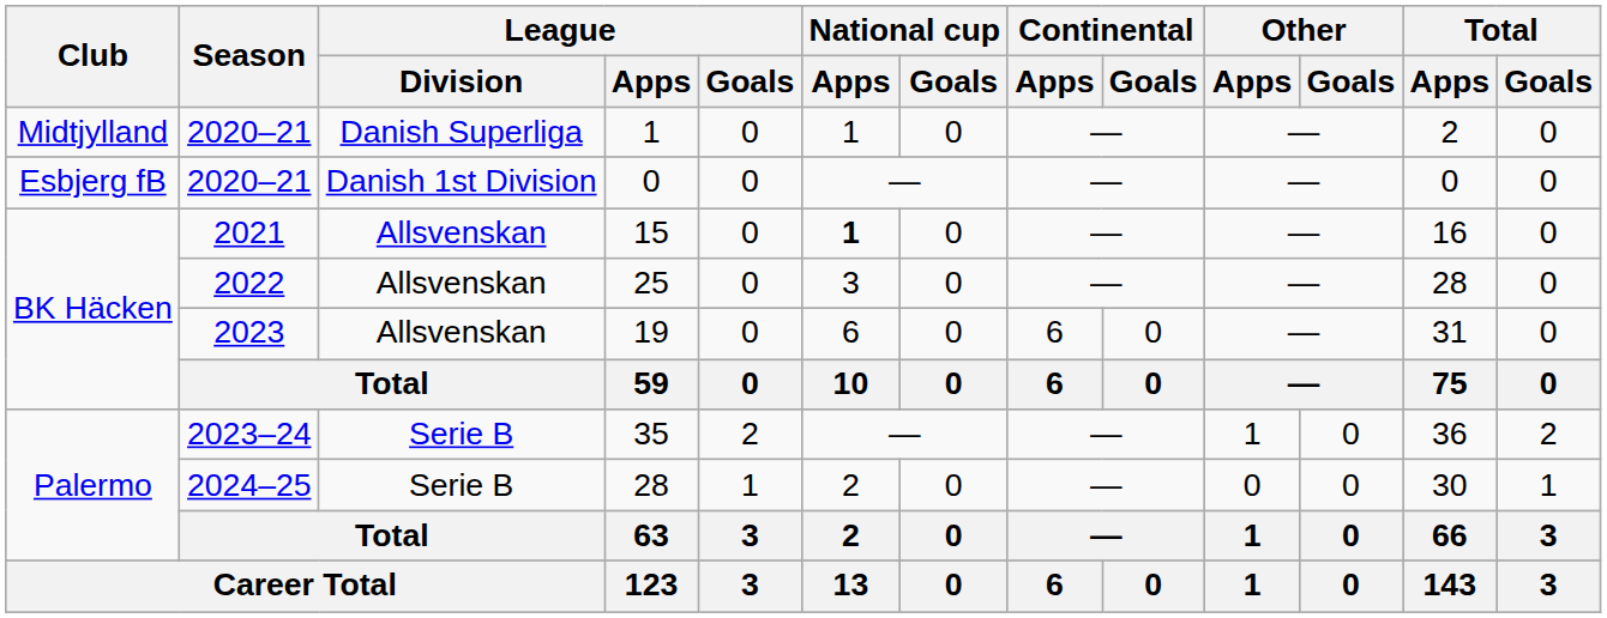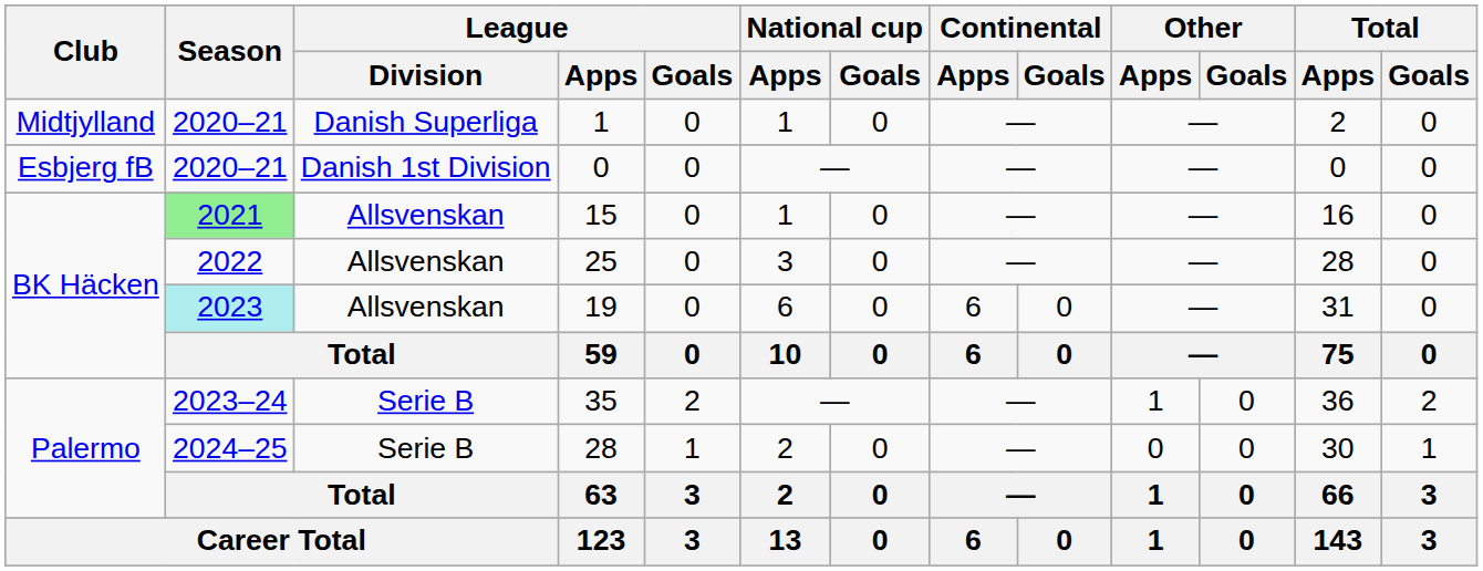15 | Season: no background -> lightgreen background
15 | National cup / Apps: bold -> normal
19 | Season: no background -> paleturquoise background
